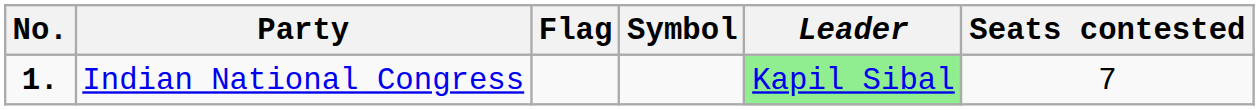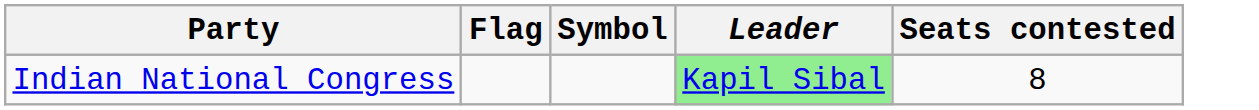- column: No. | 1.
Indian National Congress | Seats contested: 7 -> 8
